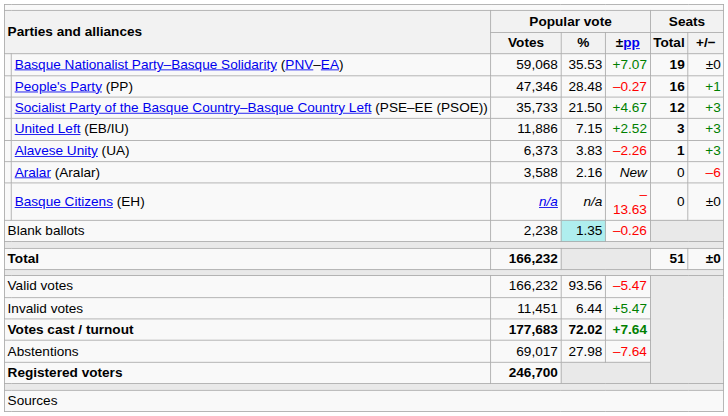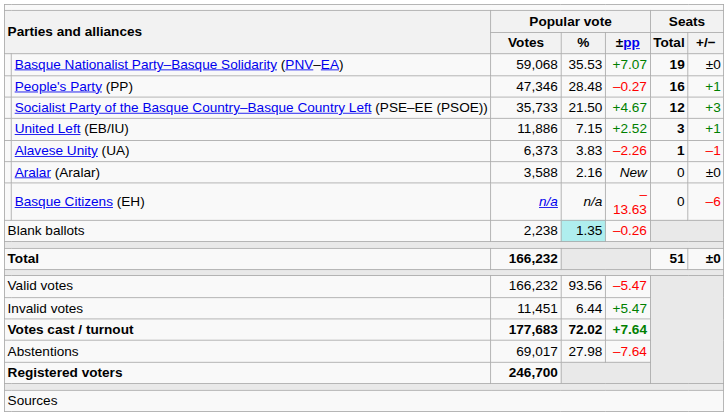United Left (EB/IU) | column 7: +3 -> +1
Alavese Unity (UA) | column 7: +3 -> –1
Aralar (Aralar) | column 7: –6 -> ±0
Basque Citizens (EH) | column 7: ±0 -> –6
